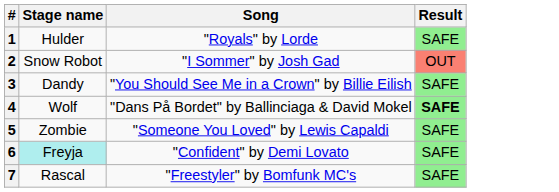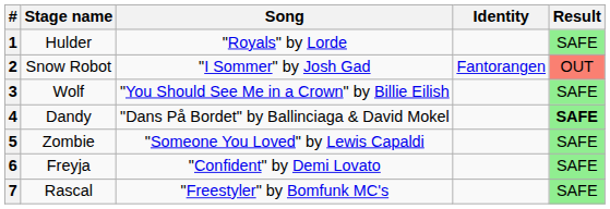+ column: Identity | Fantorangen
3 | Stage name: Dandy -> Wolf
4 | Stage name: Wolf -> Dandy
6 | Stage name: paleturquoise background -> no background
